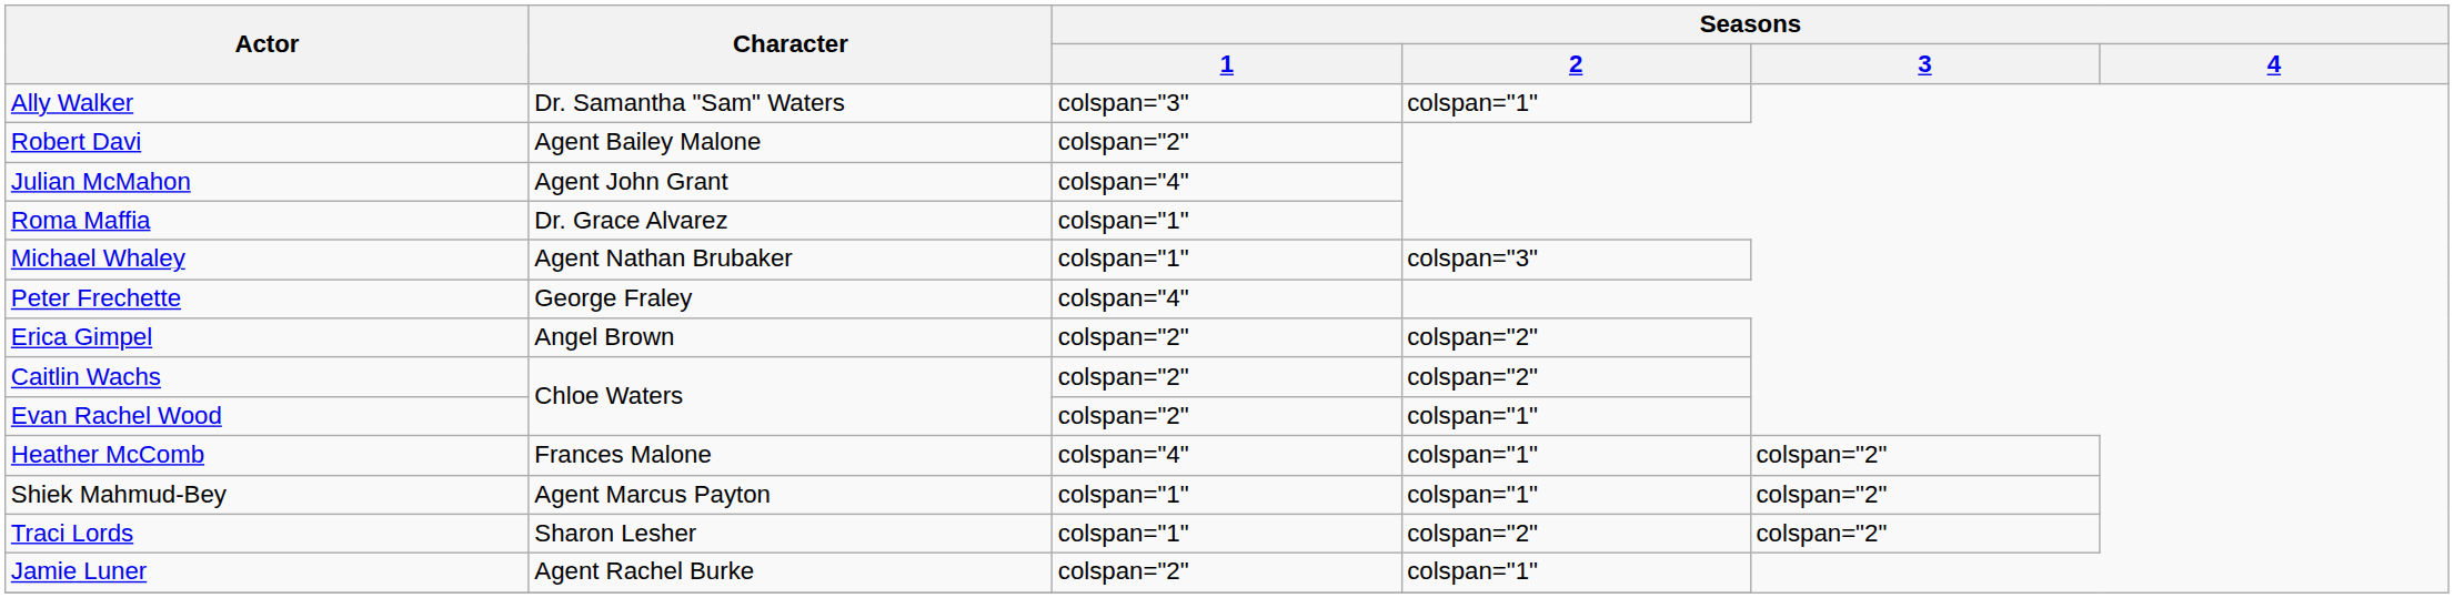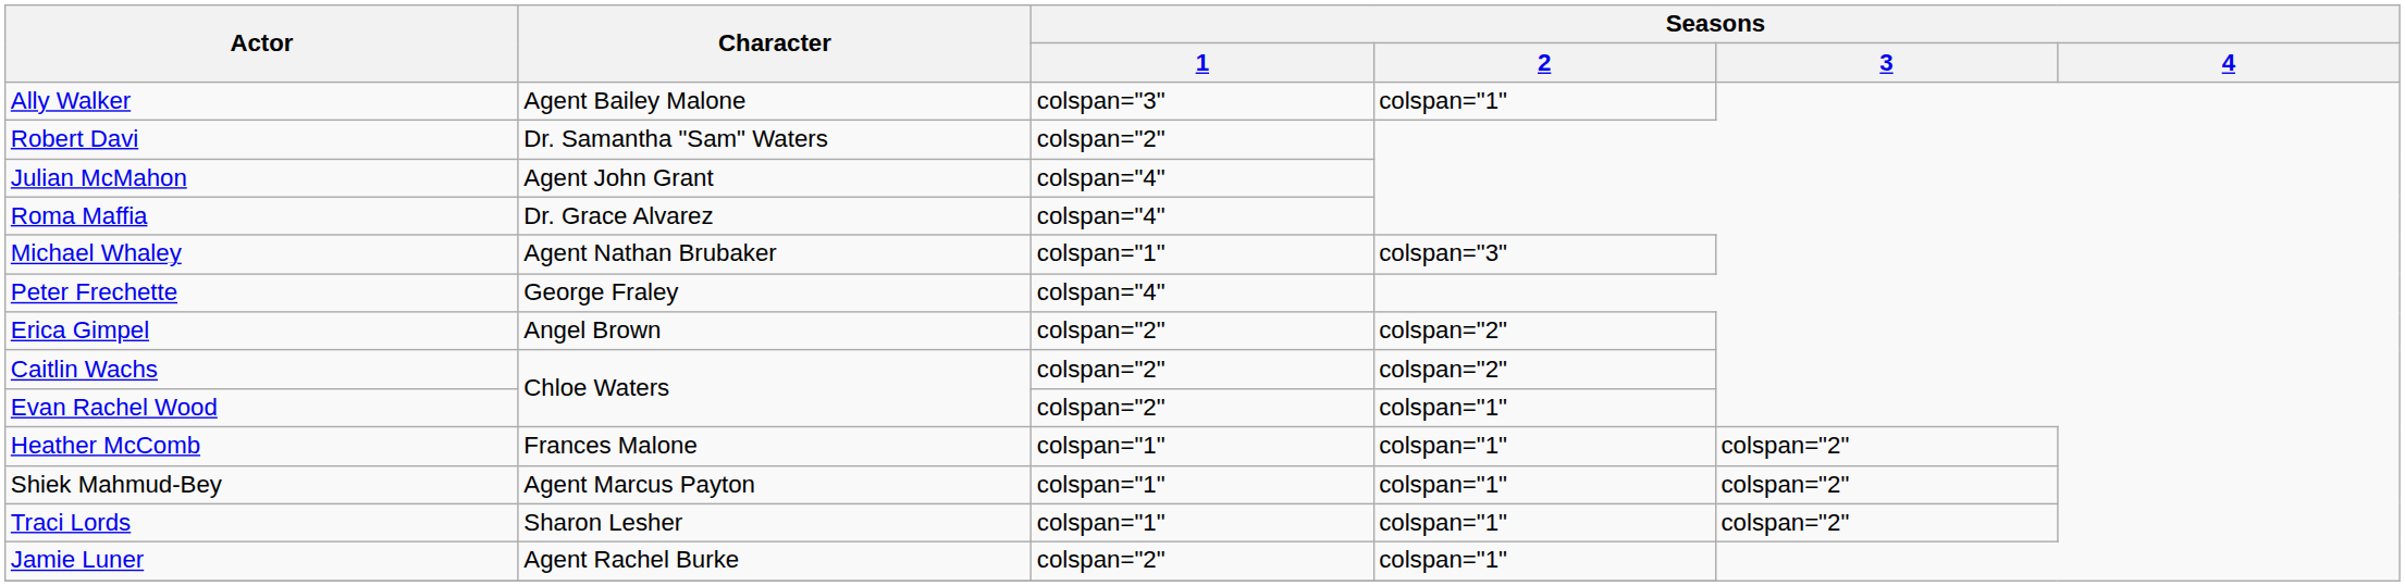Ally Walker | Character: Dr. Samantha "Sam" Waters -> Agent Bailey Malone
Robert Davi | Character: Agent Bailey Malone -> Dr. Samantha "Sam" Waters
Roma Maffia | Seasons / 1: colspan="1" -> colspan="4"
Heather McComb | Seasons / 1: colspan="4" -> colspan="1"
Traci Lords | Seasons / 2: colspan="2" -> colspan="1"
